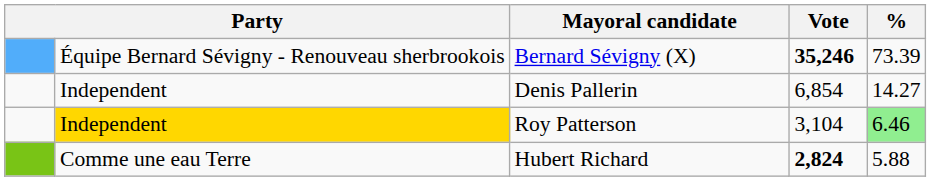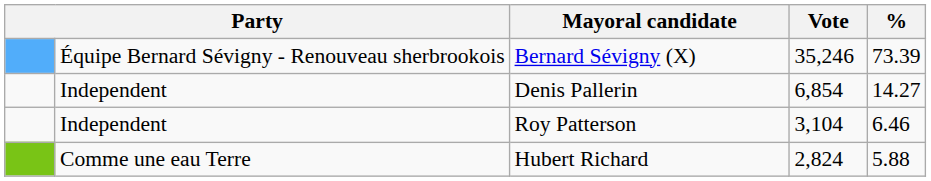Bernard Sévigny (X) | Vote: bold -> normal
Roy Patterson | column 2: gold background -> no background
Roy Patterson | %: lightgreen background -> no background
Hubert Richard | Vote: bold -> normal
